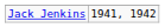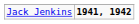Jack Jenkins | column 2: normal -> bold
